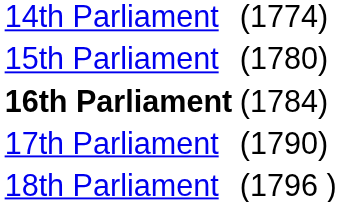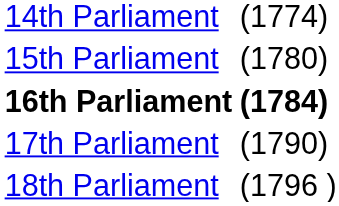16th Parliament | column 2: normal -> bold
